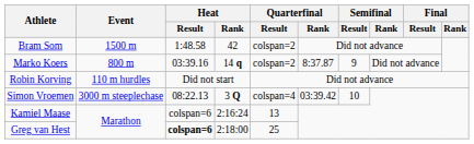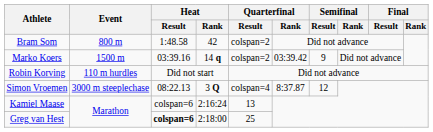Bram Som | Event: 1500 m -> 800 m
Marko Koers | Event: 800 m -> 1500 m
Marko Koers | Quarterfinal / Rank: 8:37.87 -> 03:39.42
Simon Vroemen | Quarterfinal / Rank: 03:39.42 -> 8:37.87
Simon Vroemen | Semifinal / Result: 10 -> 12
